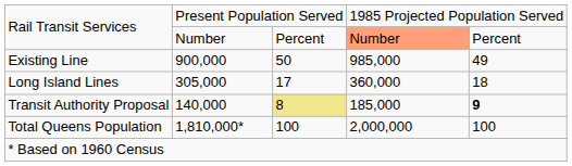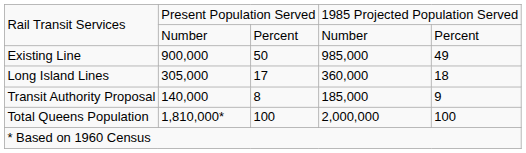Rail Transit Services / Number | column 4: lightsalmon background -> no background
Transit Authority Proposal | column 3: khaki background -> no background
Transit Authority Proposal | column 5: bold -> normal
